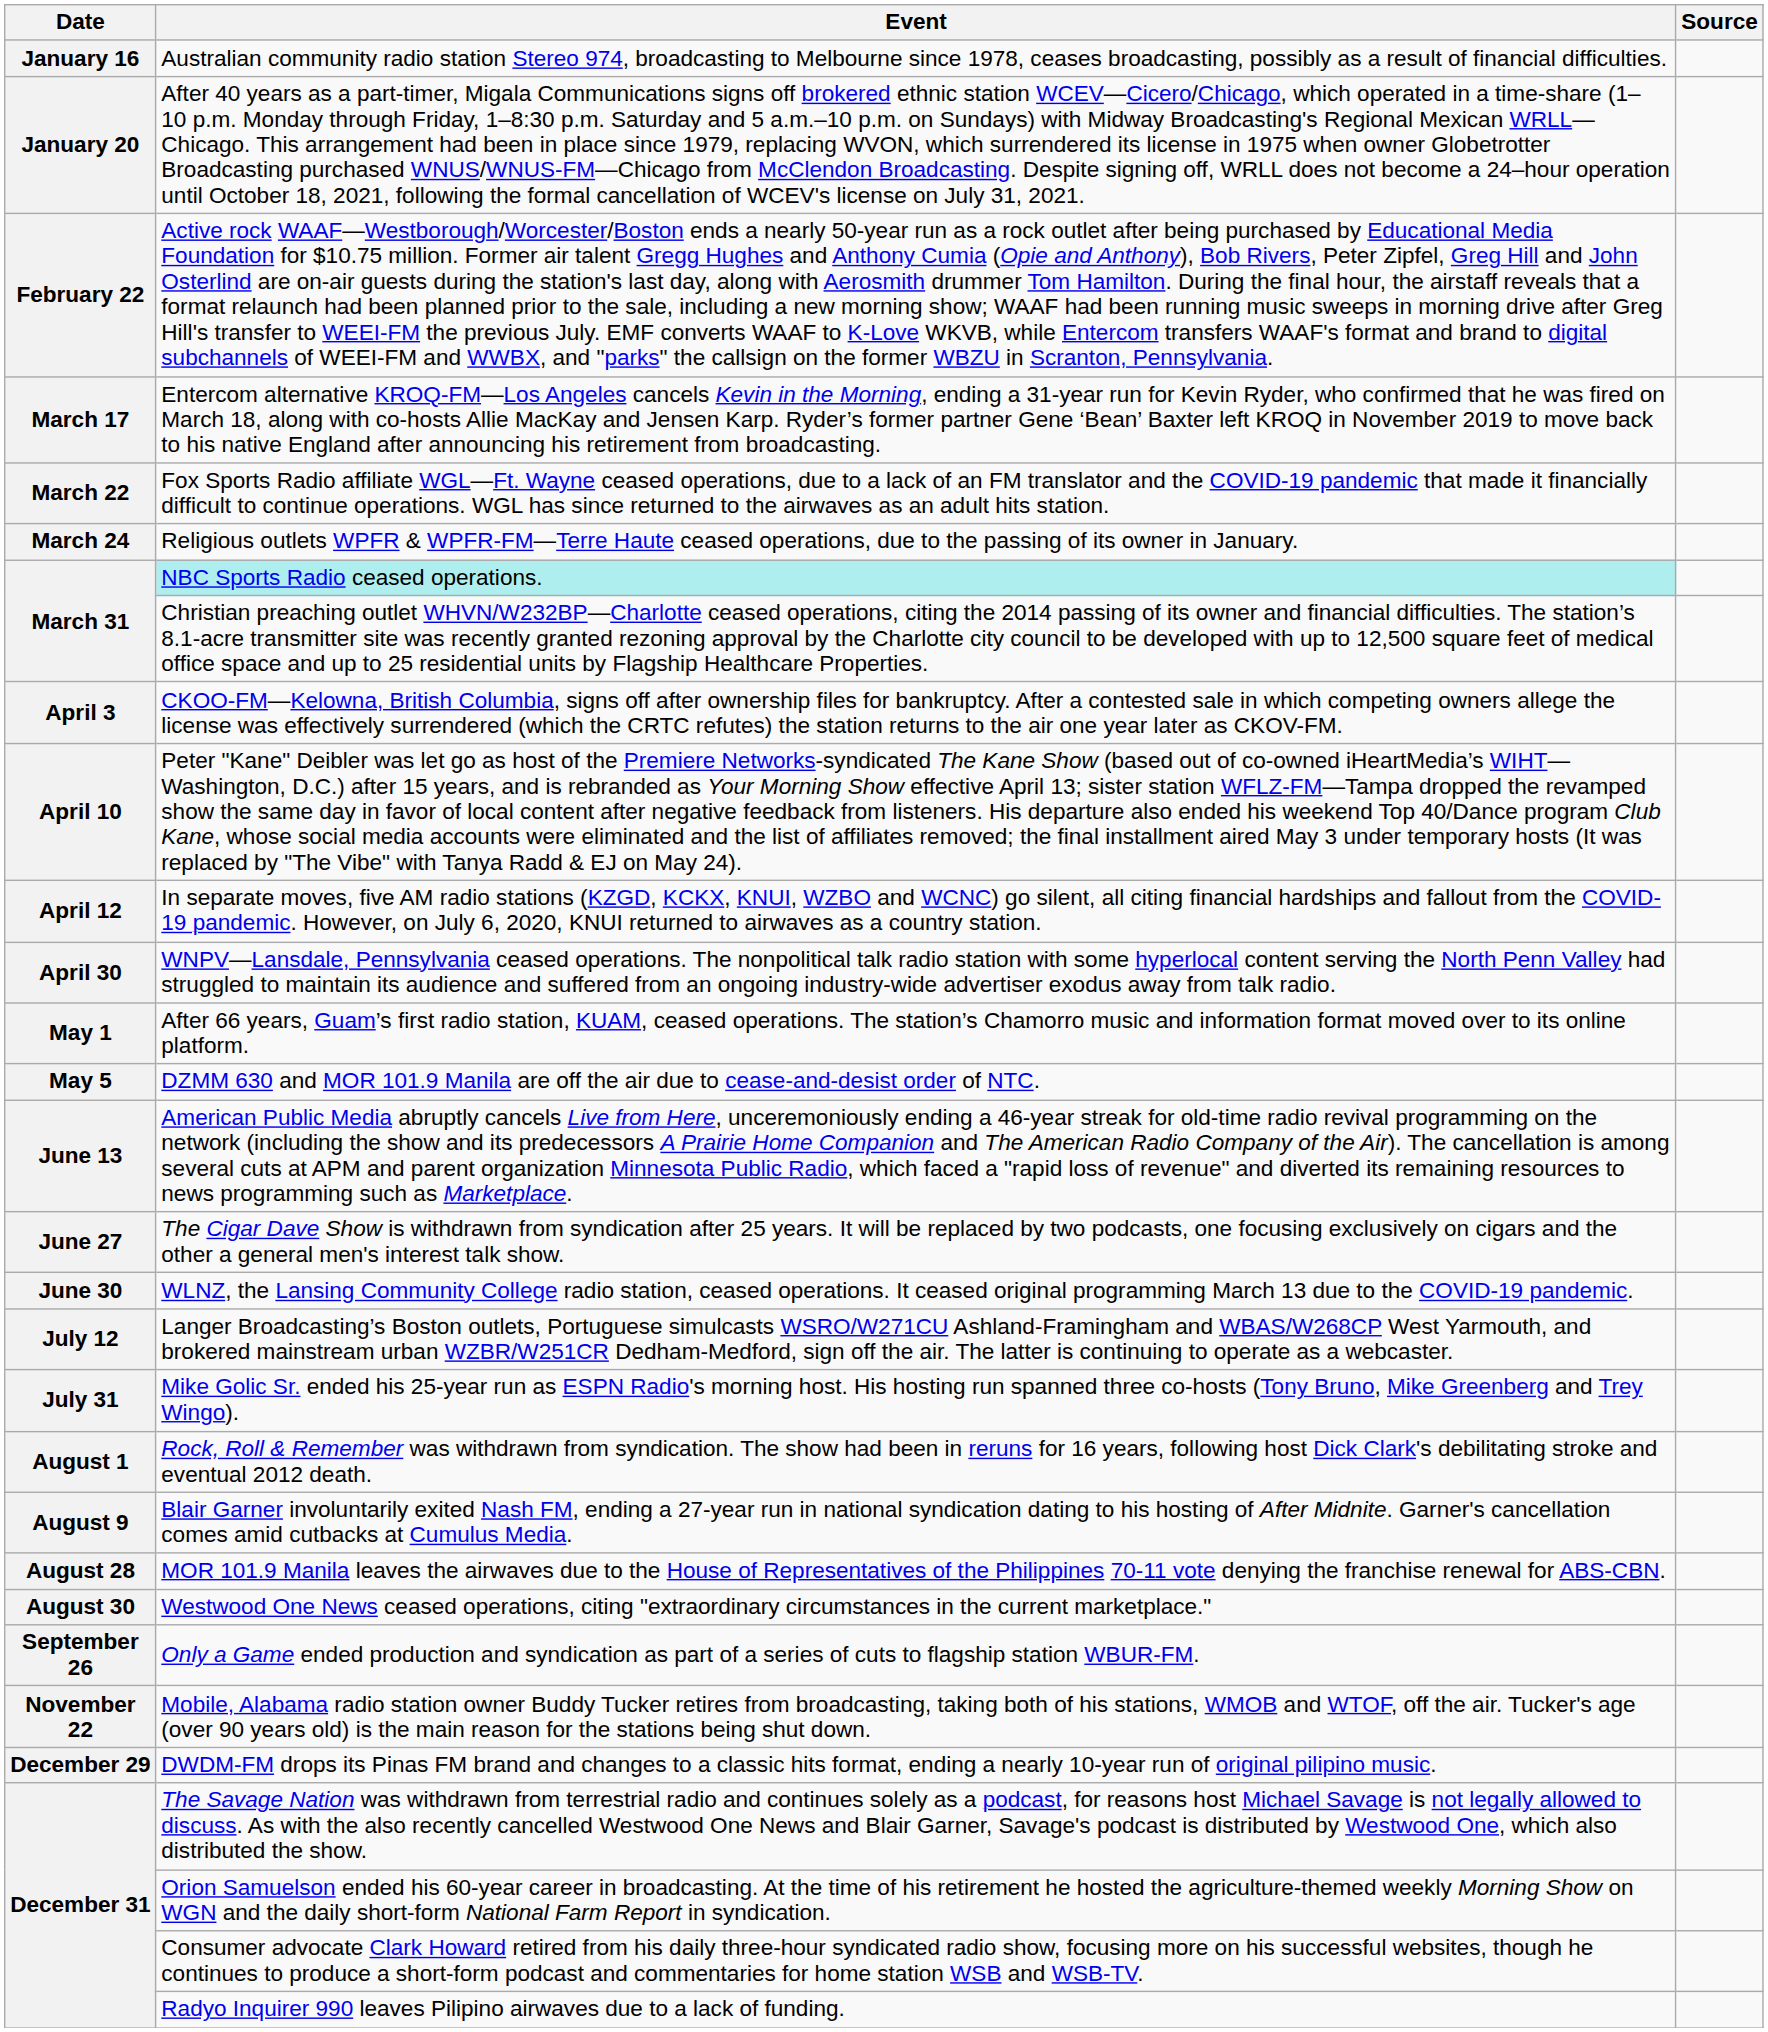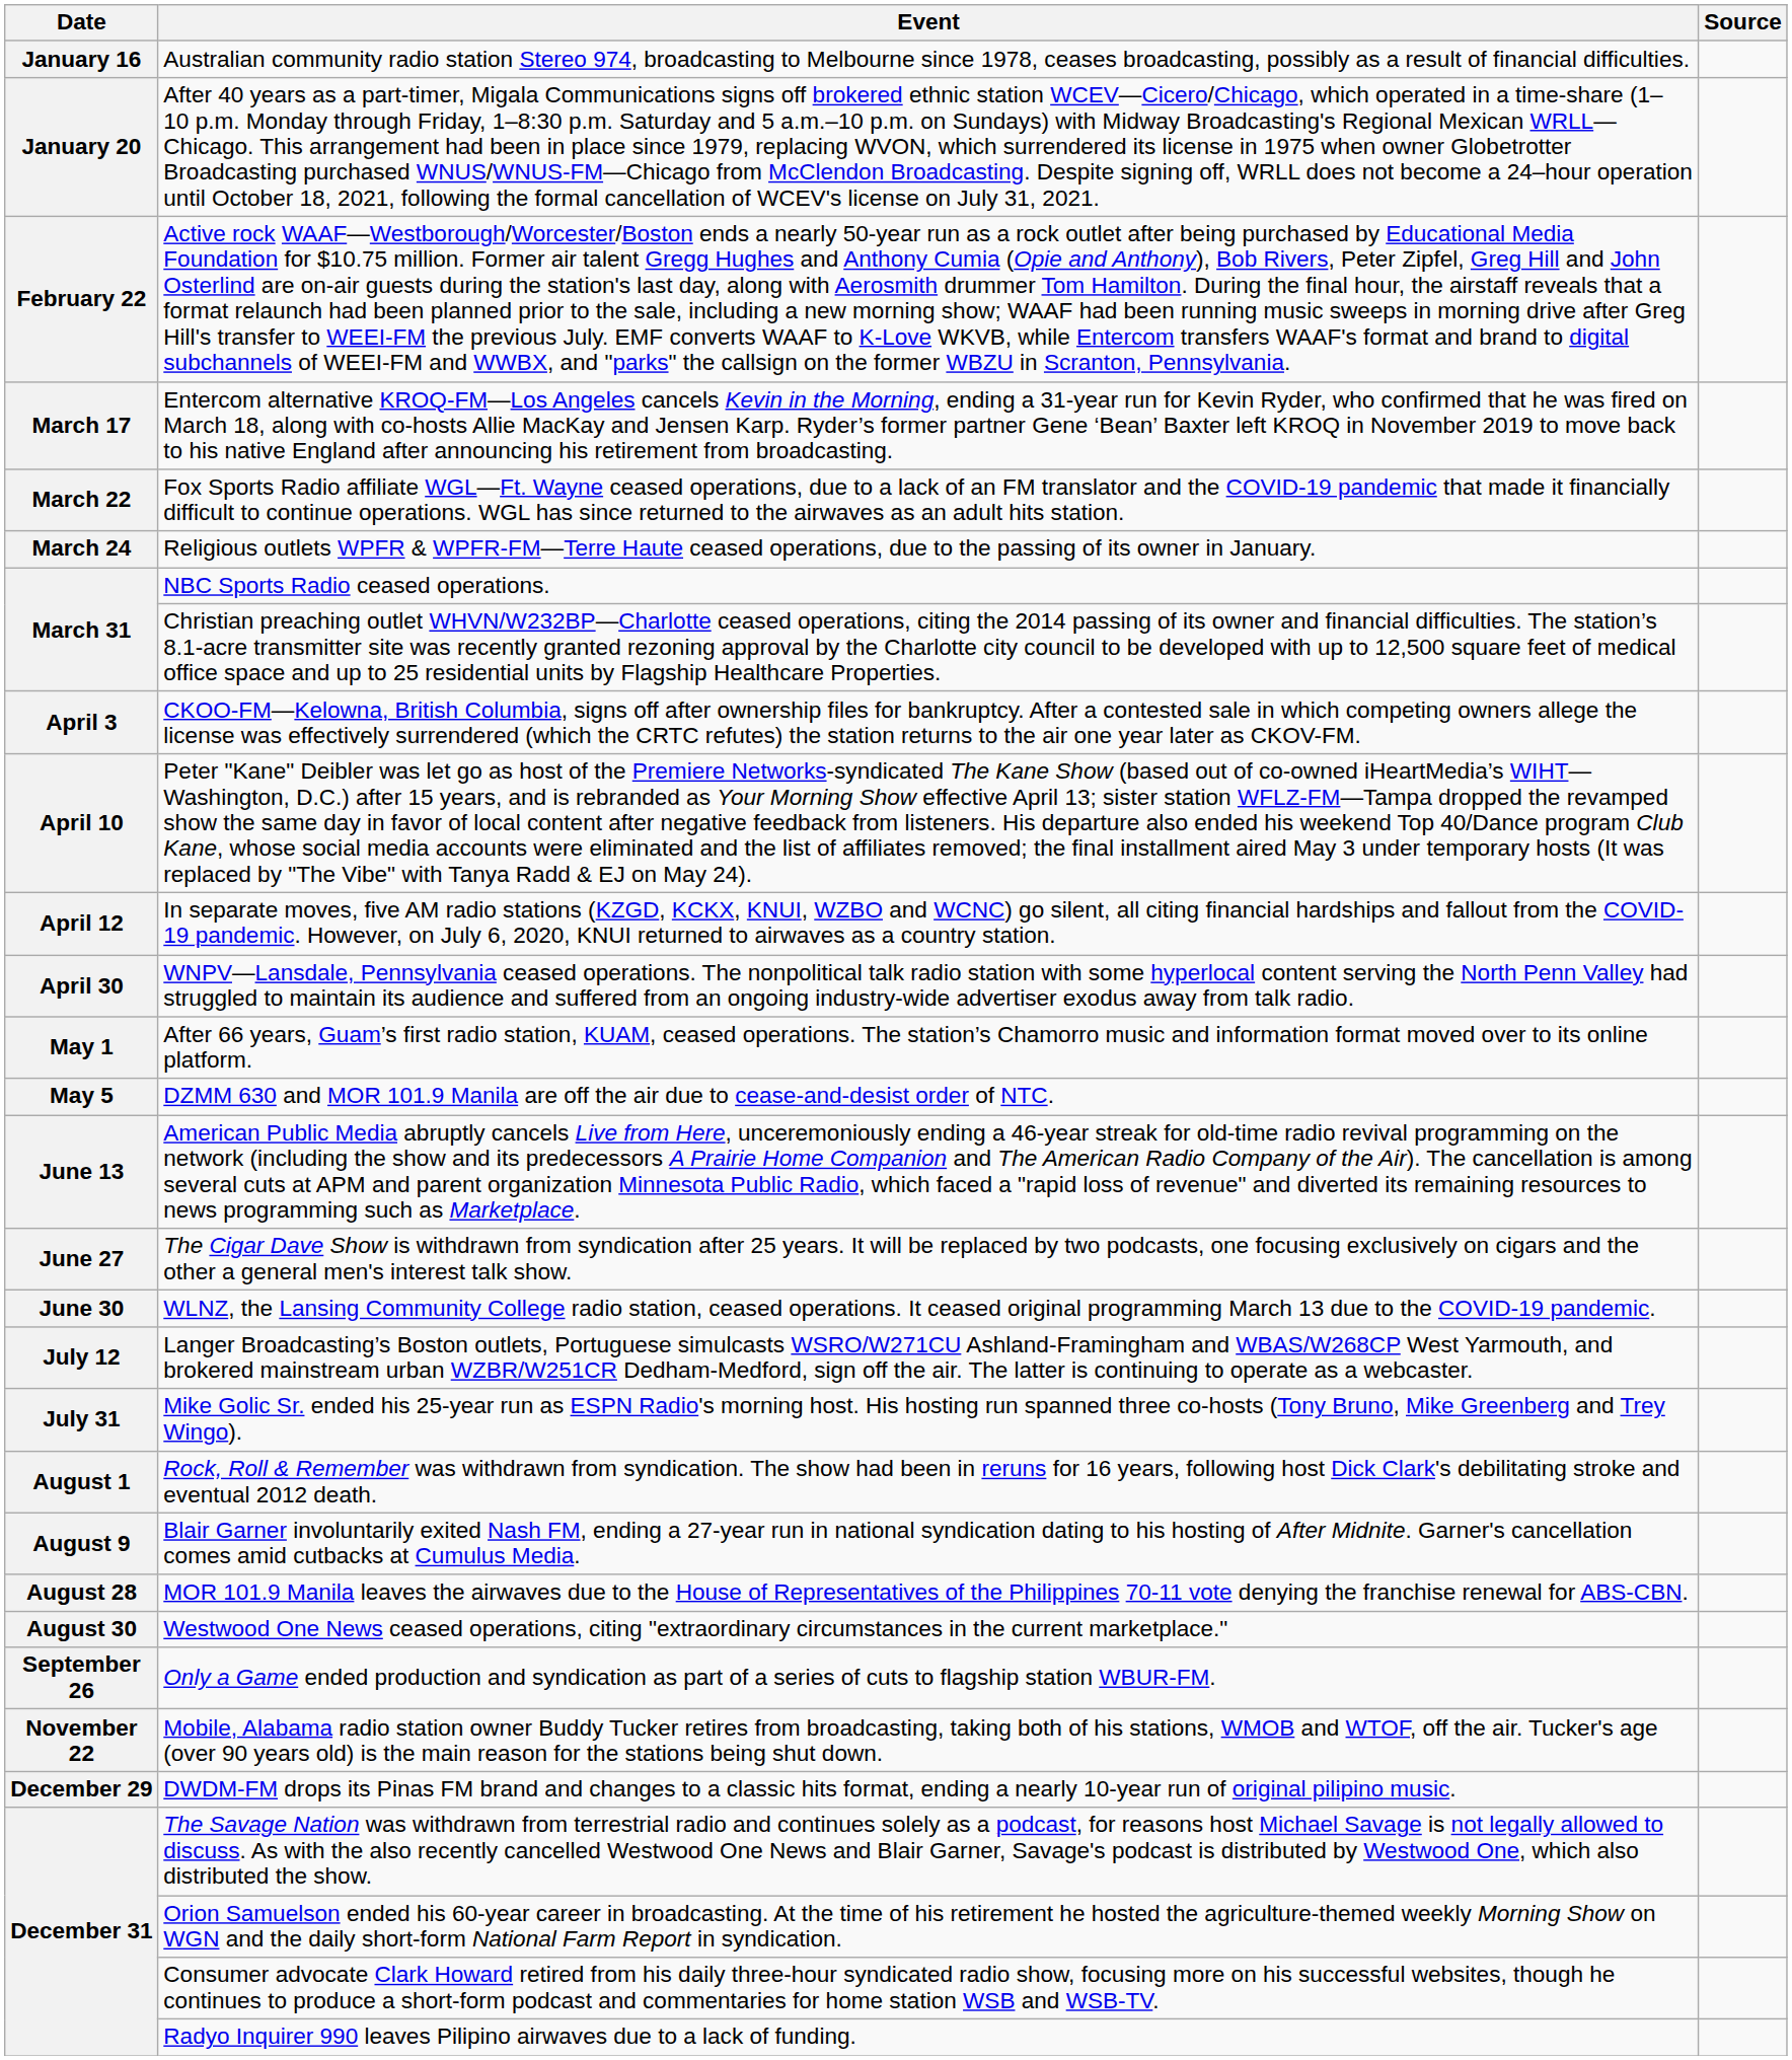NBC Sports Radio ceased operations. | Event: paleturquoise background -> no background
